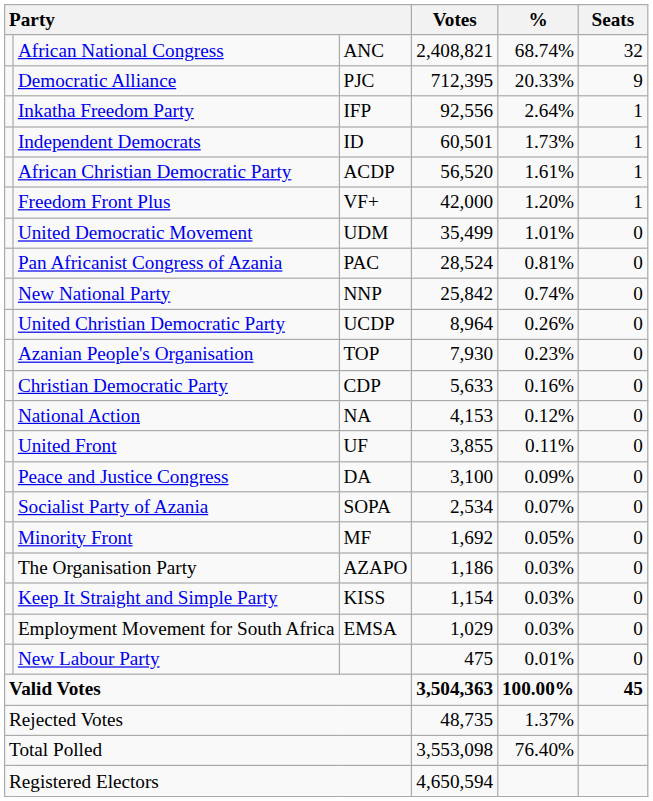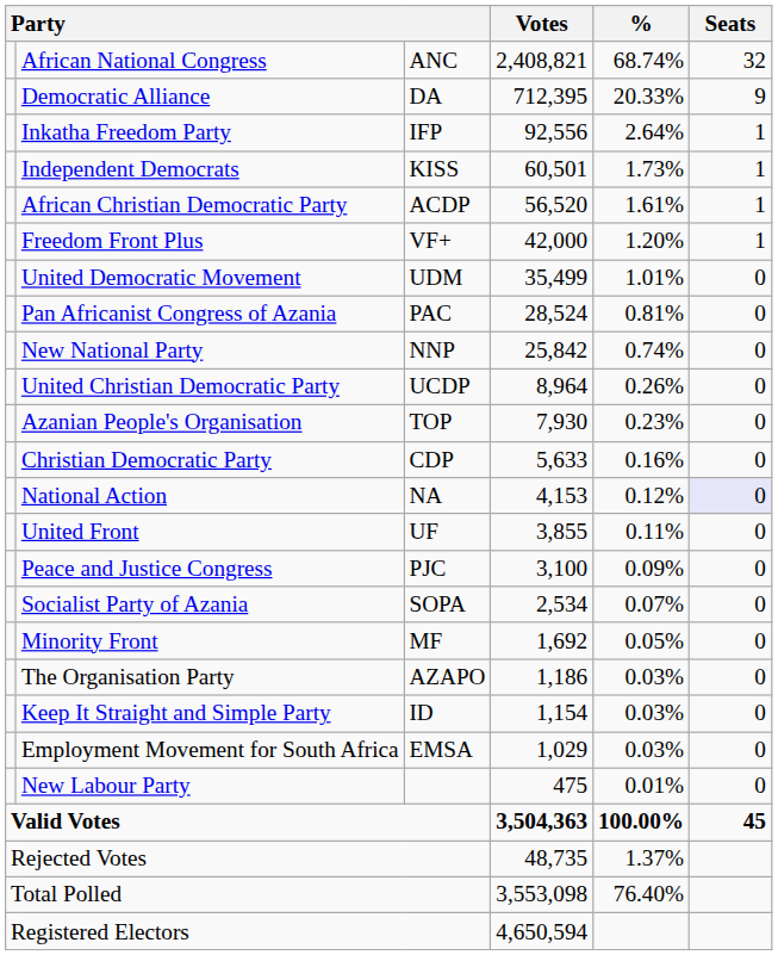Democratic Alliance | column 3: PJC -> DA
Independent Democrats | column 3: ID -> KISS
National Action | Seats: no background -> lavender background
Peace and Justice Congress | column 3: DA -> PJC
Keep It Straight and Simple Party | column 3: KISS -> ID
